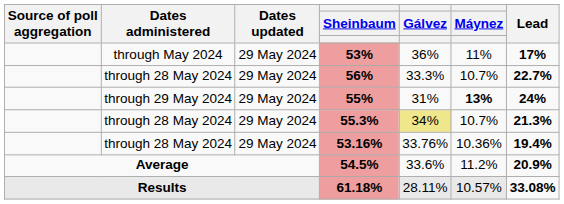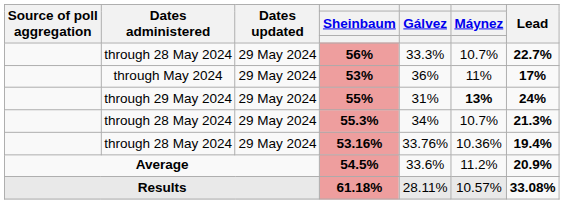rows swapped: 53% <-> 56%
55.3% | Gálvez: khaki background -> no background
